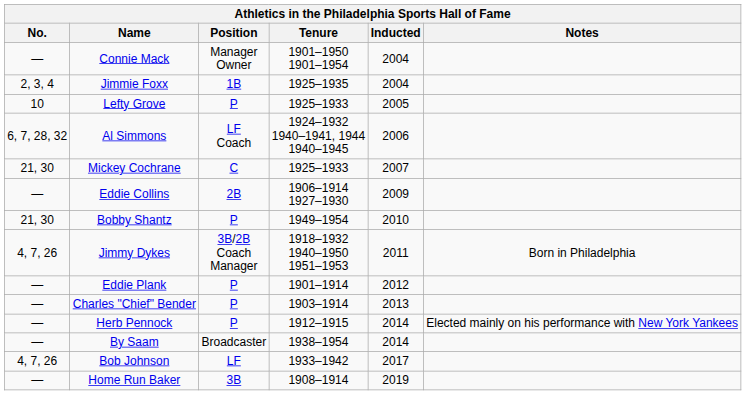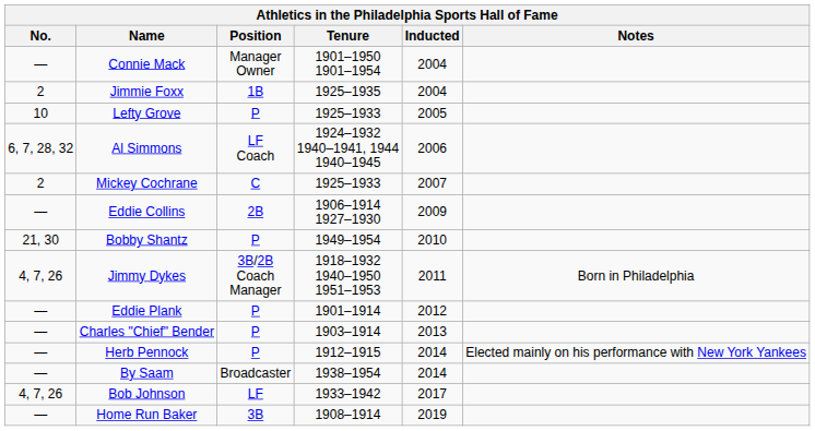Jimmie Foxx | No.: 2, 3, 4 -> 2
Mickey Cochrane | No.: 21, 30 -> 2
